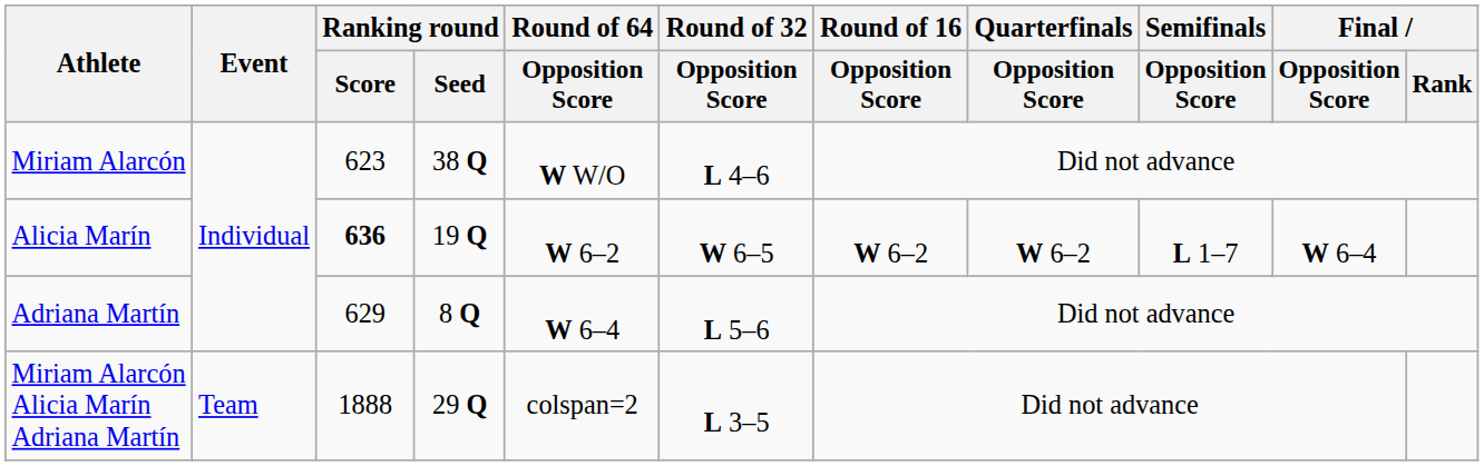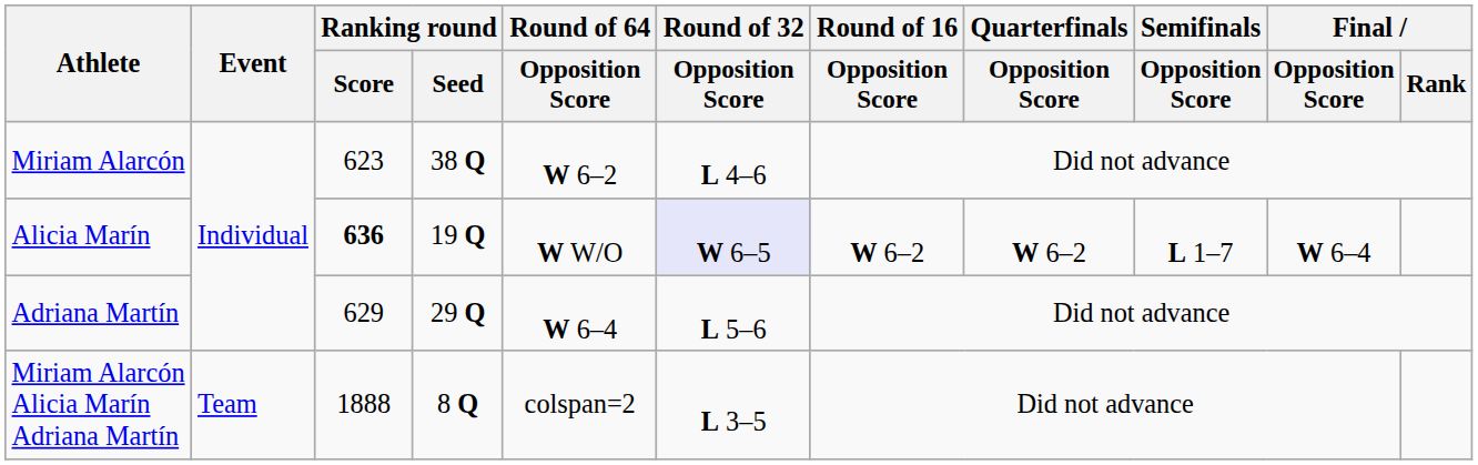Miriam Alarcón | Round of 64 / Opposition Score: W W/O -> W 6–2
Alicia Marín | Round of 64 / Opposition Score: W 6–2 -> W W/O
Alicia Marín | Round of 32 / Opposition Score: no background -> lavender background
Adriana Martín | Ranking round / Seed: 8 Q -> 29 Q
Miriam Alarcón Alicia Marín Adriana Martín | Ranking round / Seed: 29 Q -> 8 Q
